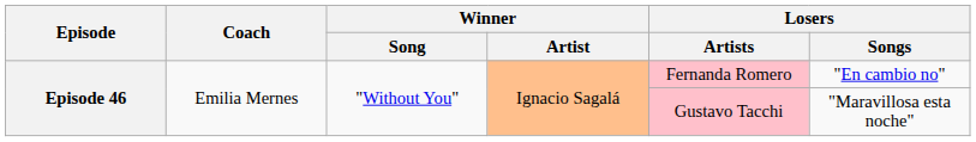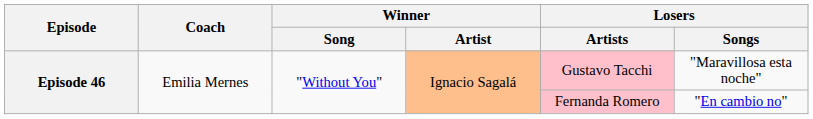row 3 | Losers / Artists: Fernanda Romero -> Gustavo Tacchi
row 3 | Losers / Songs: "En cambio no" -> "Maravillosa esta noche"
row 4 | Losers / Artists: Gustavo Tacchi -> Fernanda Romero
row 4 | Losers / Songs: "Maravillosa esta noche" -> "En cambio no"
